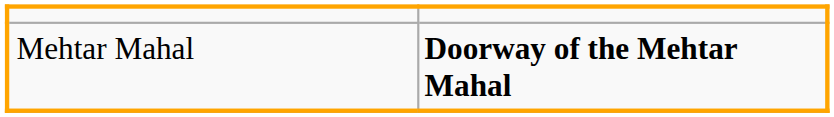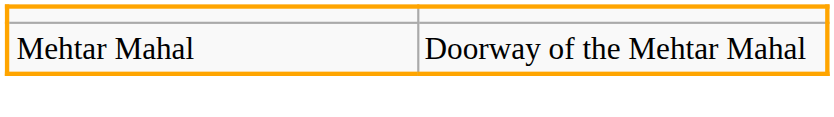Mehtar Mahal | column 2: bold -> normal
